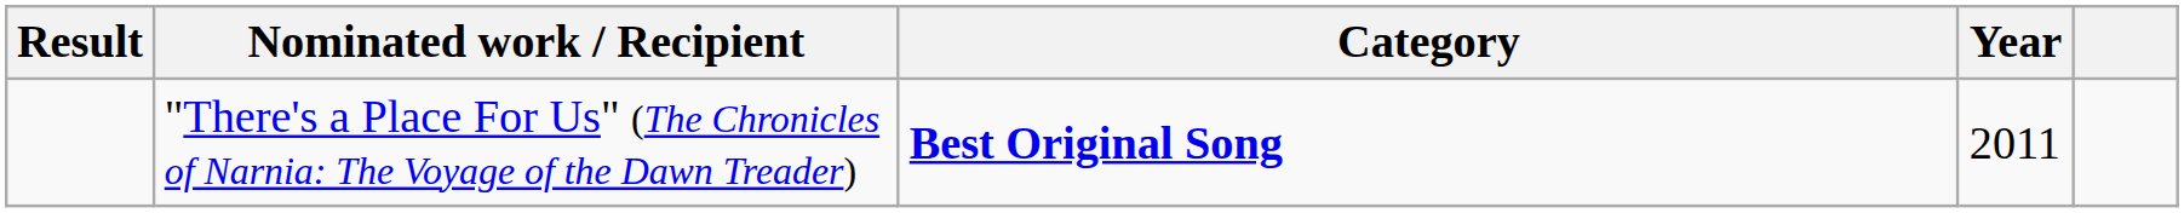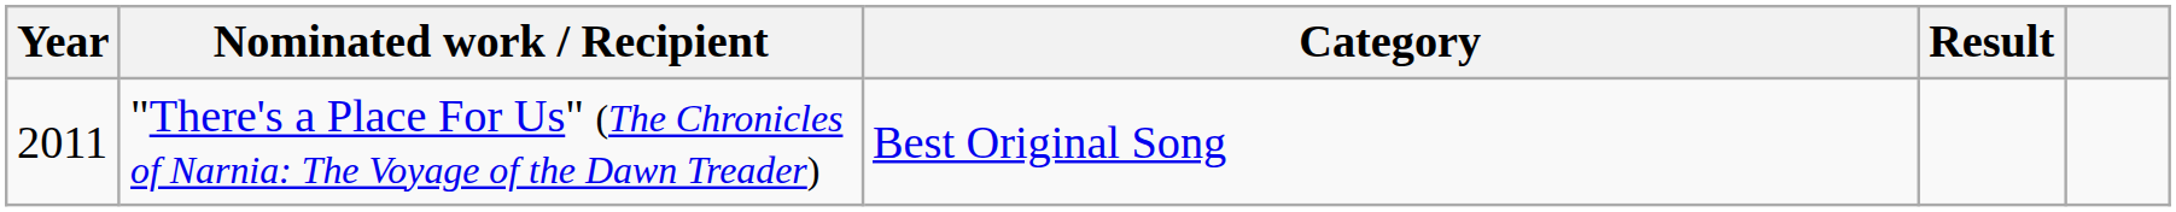columns swapped: Year <-> Result
row 2 | Category: bold -> normal
